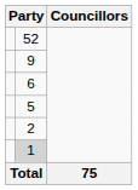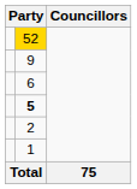52 | column 2: no background -> gold background
5 | column 2: normal -> bold
1 | column 2: lightgrey background -> no background
